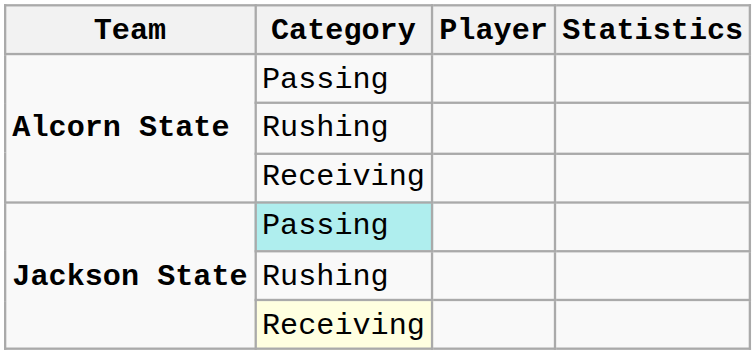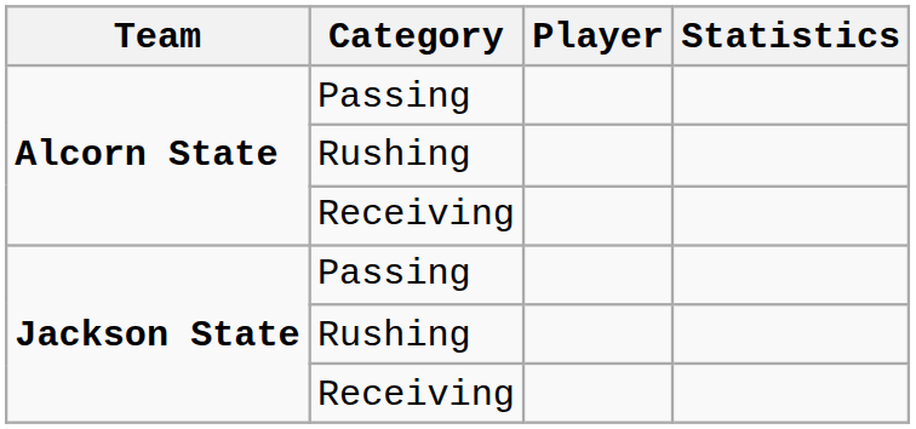Jackson State / Passing | Category: paleturquoise background -> no background
Jackson State / Receiving | Category: lightyellow background -> no background
